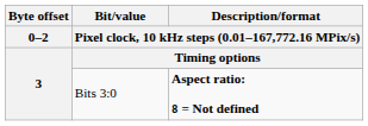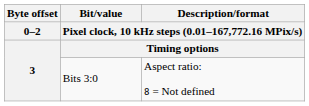Bits 3:0 | column 3: bold -> normal
